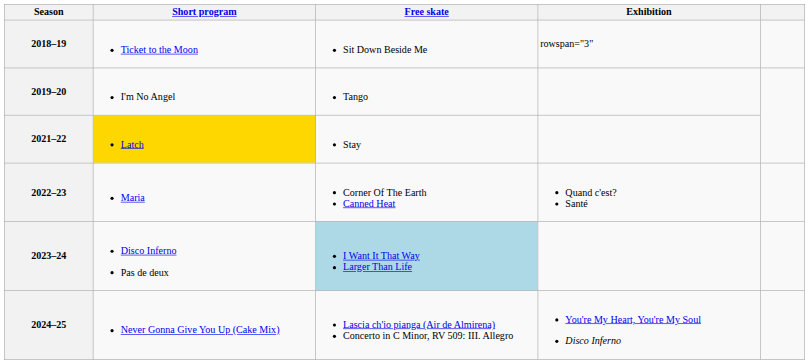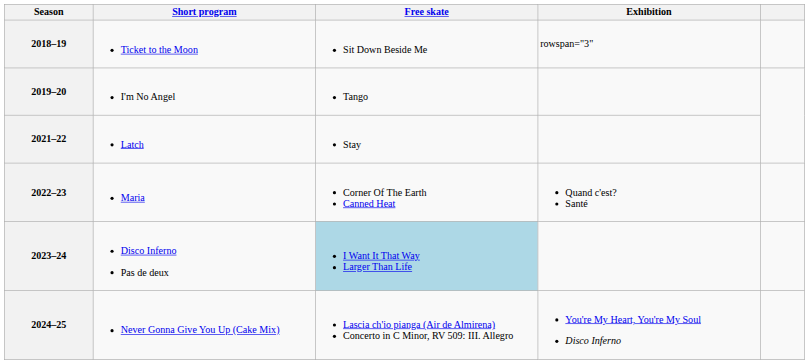2021–22 | Short program: gold background -> no background
